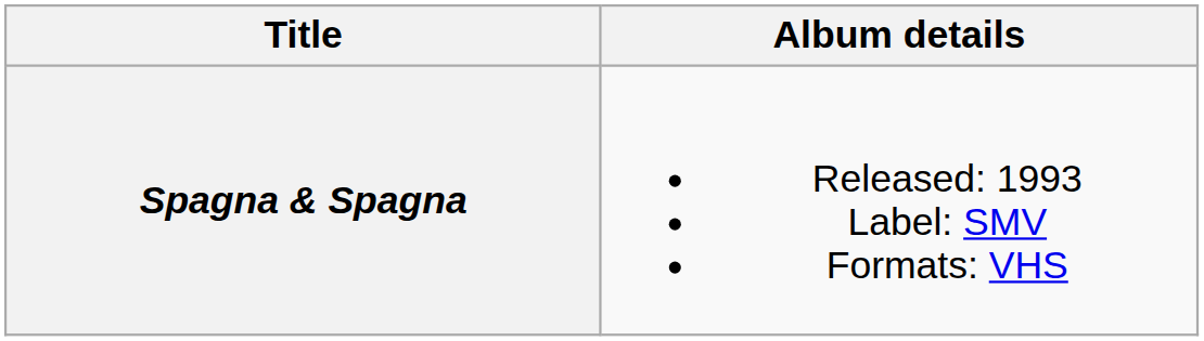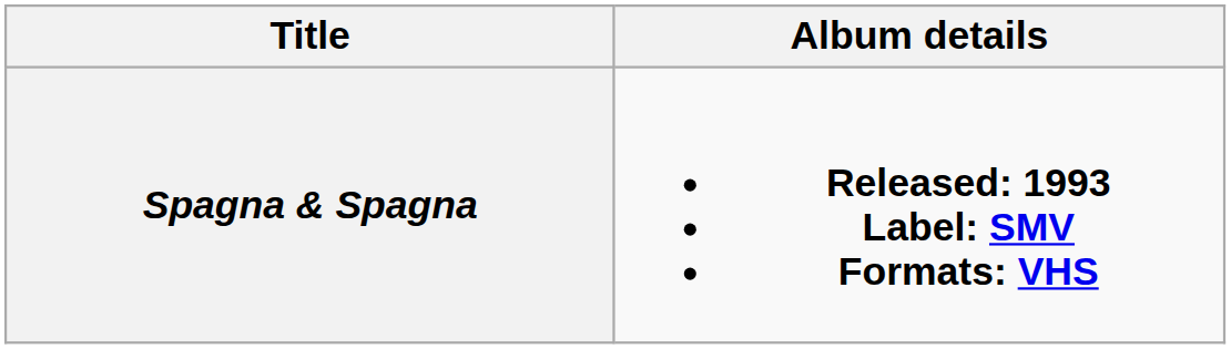Spagna & Spagna | Album details: normal -> bold
